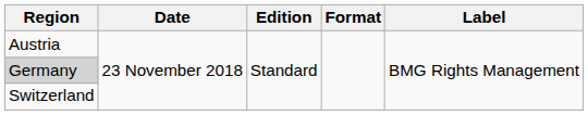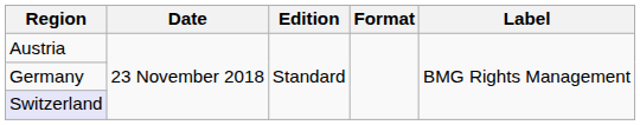Germany | Region: lightgrey background -> no background
Switzerland | Region: no background -> lavender background
